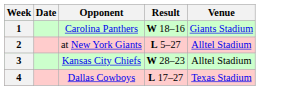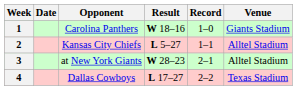+ column: Record | 1–0 | 1–1 | 2–1 | 2–2
2 | Opponent: at New York Giants -> Kansas City Chiefs
3 | Opponent: Kansas City Chiefs -> at New York Giants
